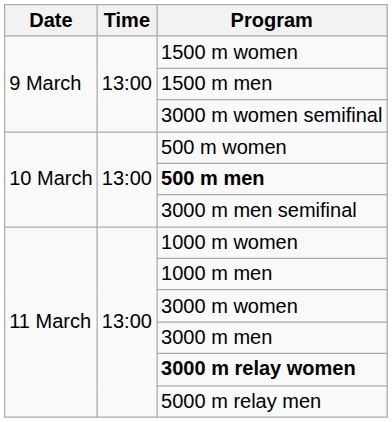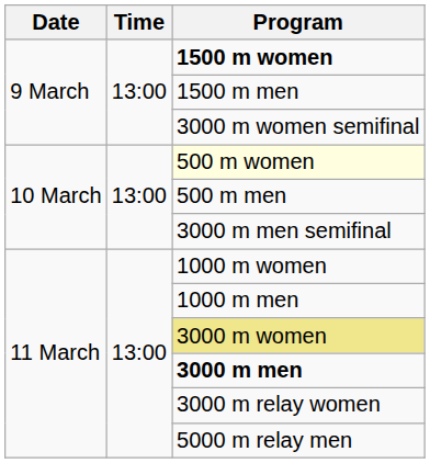1500 m women | Program: normal -> bold
500 m women | Program: no background -> lightyellow background
500 m men | Program: bold -> normal
3000 m women | Program: no background -> khaki background
3000 m men | Program: normal -> bold
3000 m relay women | Program: bold -> normal
